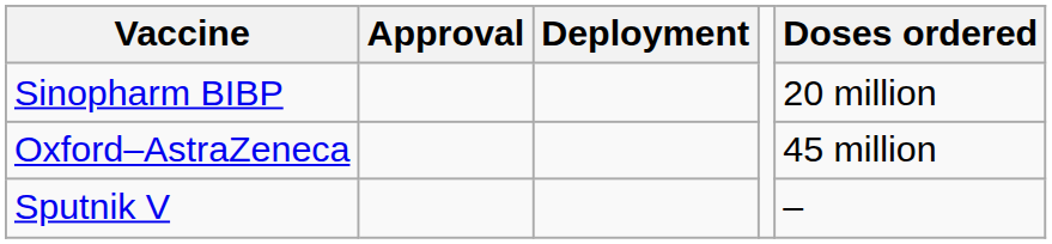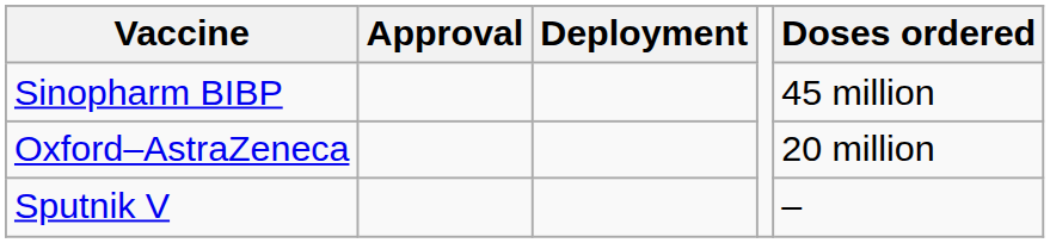Sinopharm BIBP | Doses ordered: 20 million -> 45 million
Oxford–AstraZeneca | Doses ordered: 45 million -> 20 million
